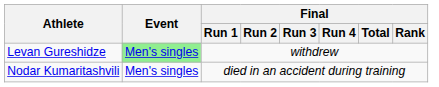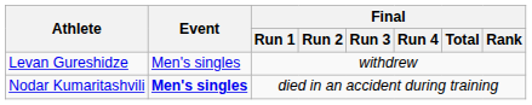Levan Gureshidze | Event: lightgreen background -> no background
Nodar Kumaritashvili | Event: normal -> bold
